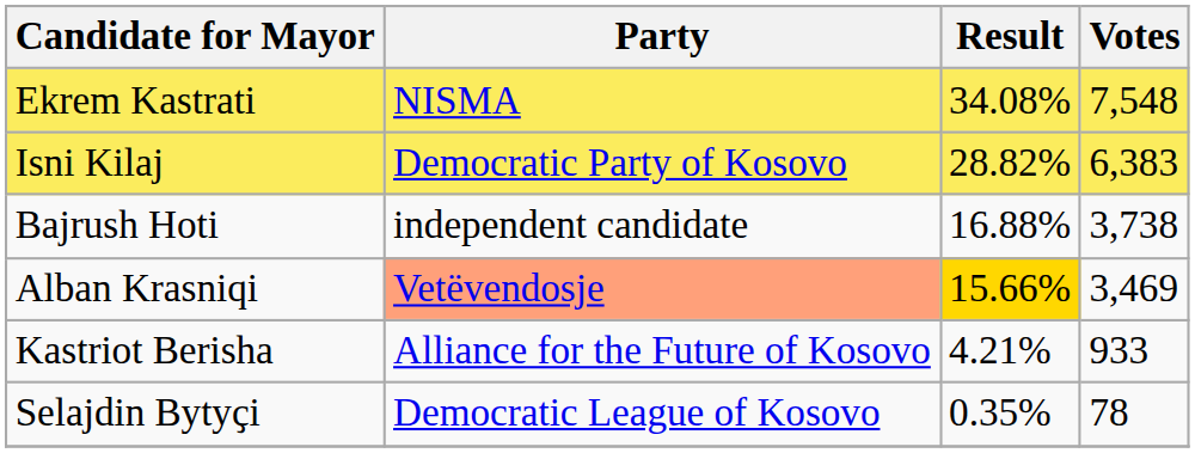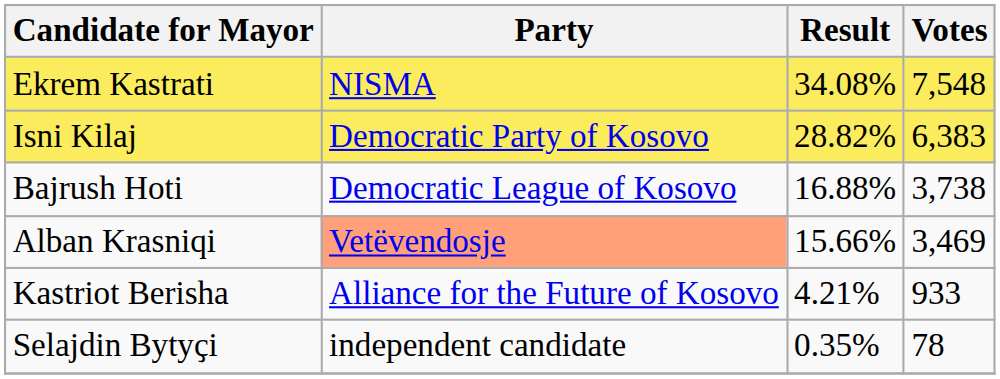Bajrush Hoti | Party: independent candidate -> Democratic League of Kosovo
Alban Krasniqi | Result: gold background -> no background
Selajdin Bytyҫi | Party: Democratic League of Kosovo -> independent candidate
